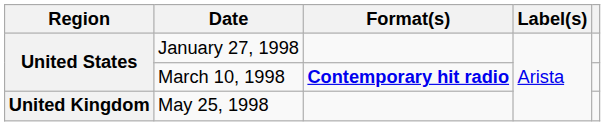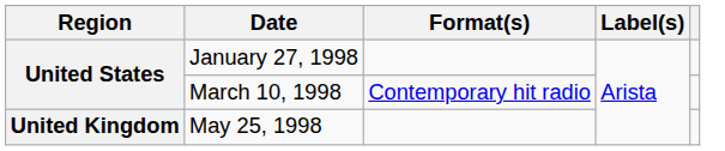March 10, 1998 | Format(s): bold -> normal
